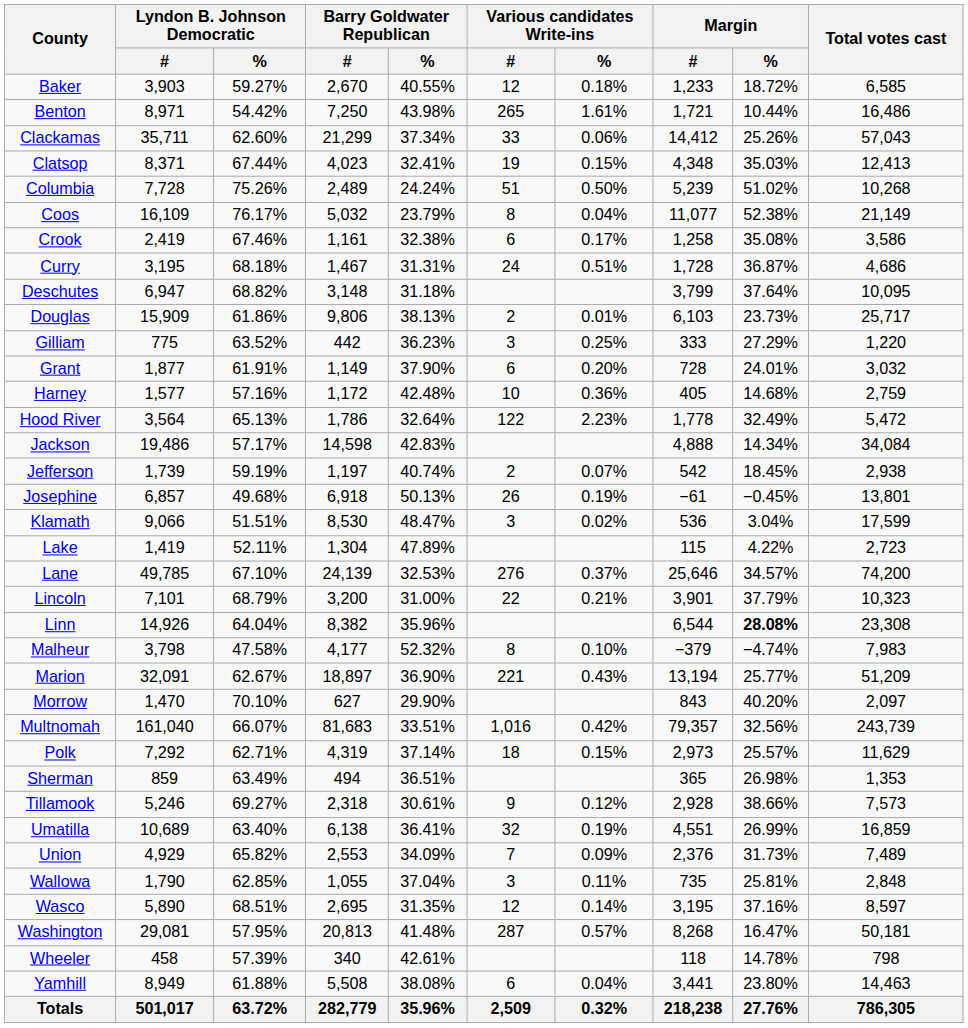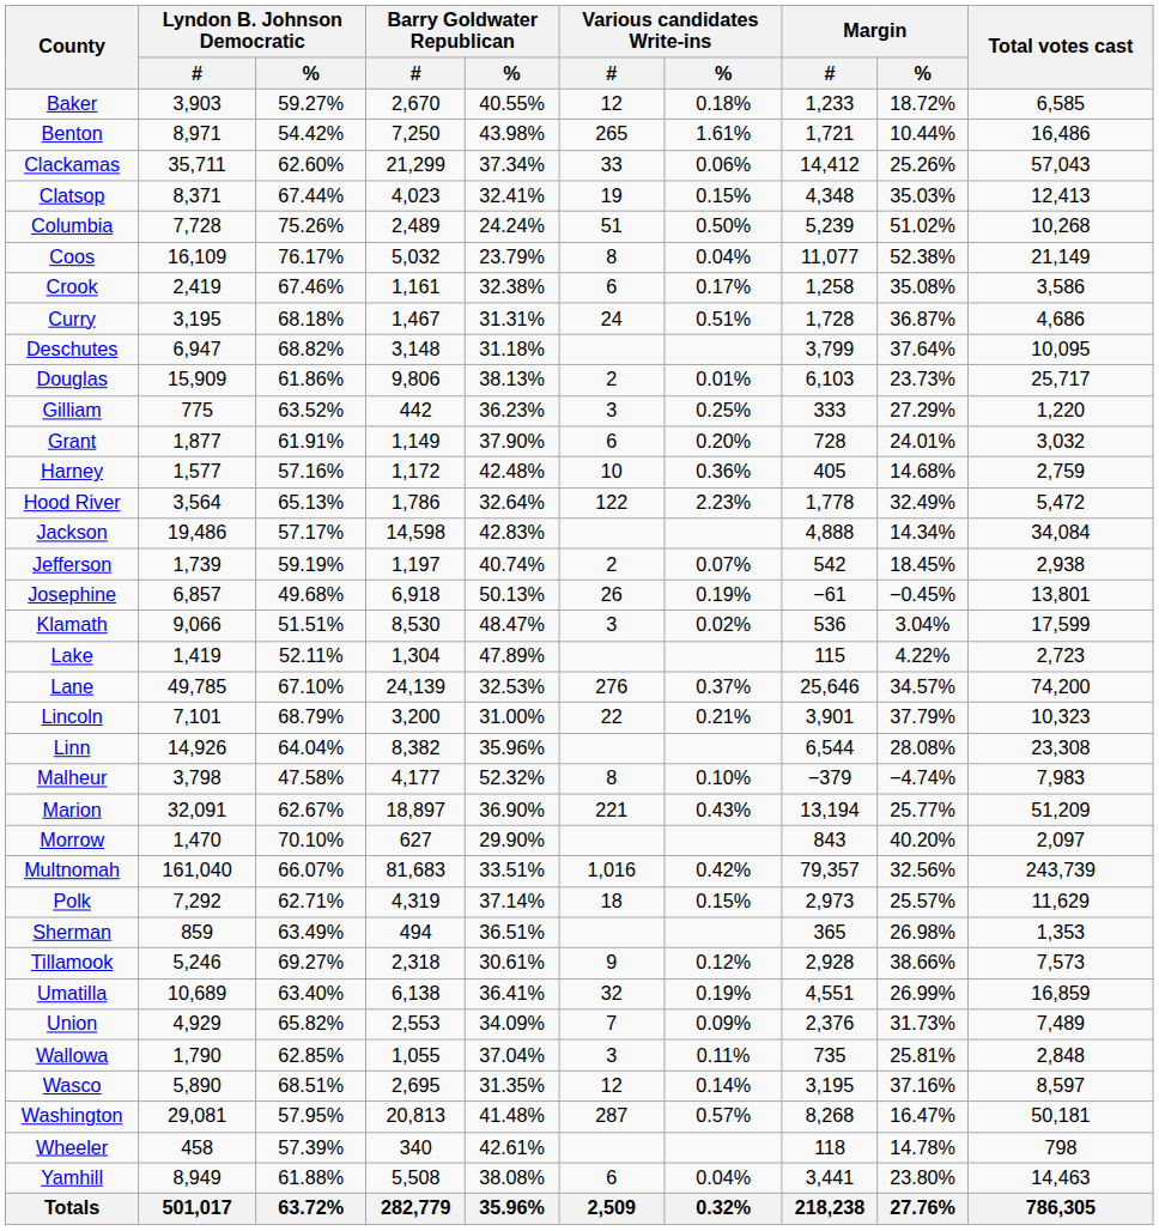Linn | Margin / %: bold -> normal
